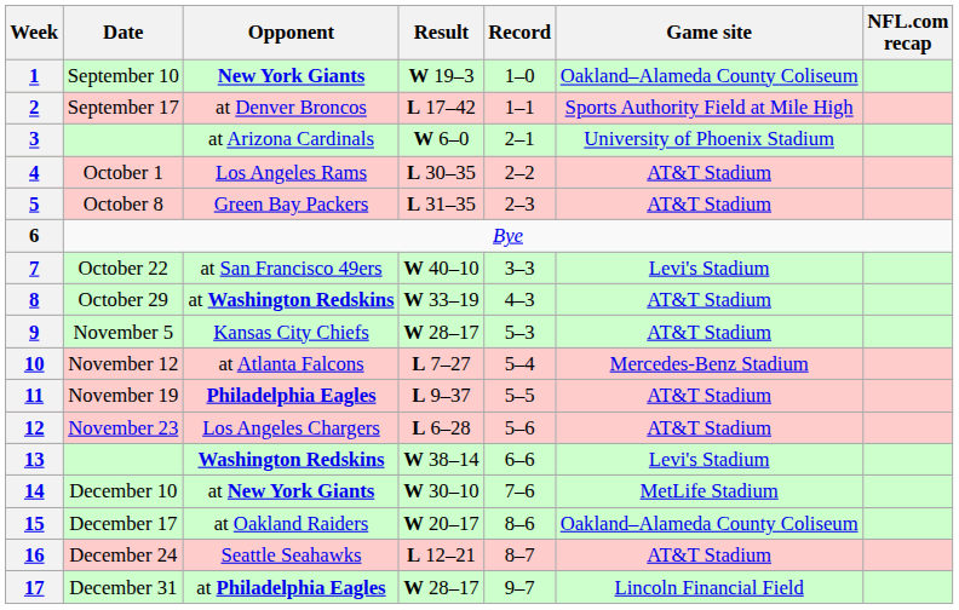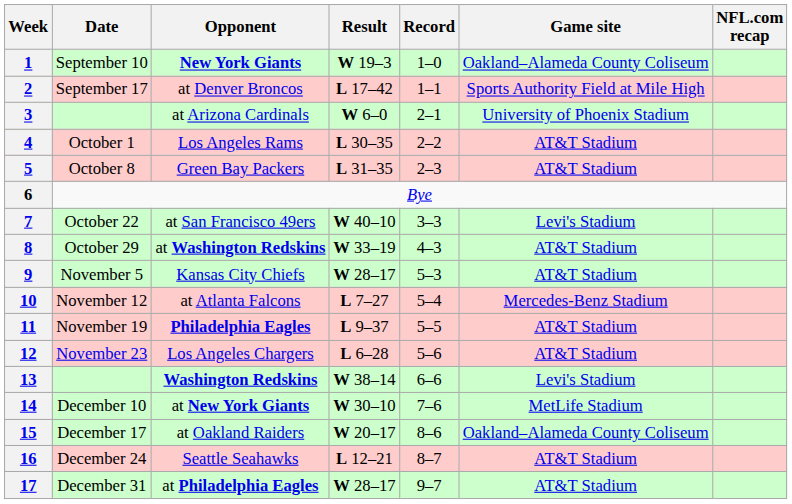17 | Game site: Lincoln Financial Field -> AT&T Stadium
